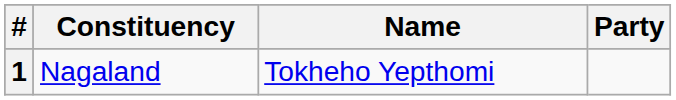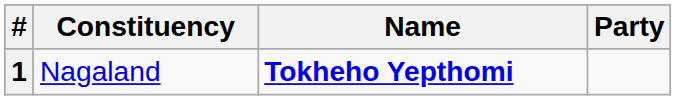1 | Name: normal -> bold
